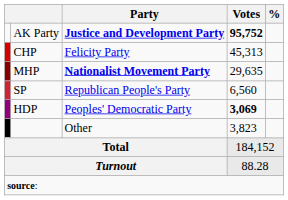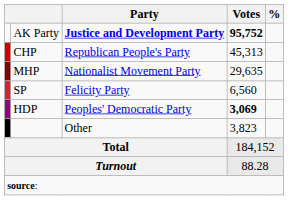CHP | Party: Felicity Party -> Republican People's Party
MHP | Party: bold -> normal
SP | Party: Republican People's Party -> Felicity Party
